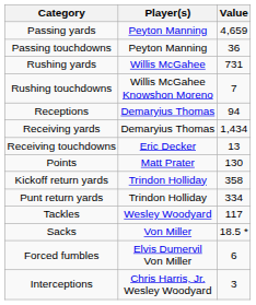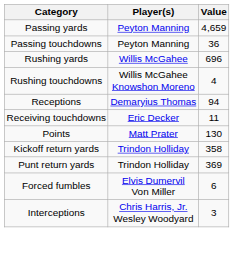Rushing yards | Value: 731 -> 696
Rushing touchdowns | Value: 7 -> 4
- row: Receiving yards | Demaryius Thomas | 1,434
Receiving touchdowns | Value: 13 -> 11
Punt return yards | Value: 334 -> 369
- row: Tackles | Wesley Woodyard | 117
- row: Sacks | Von Miller | 18.5 *
